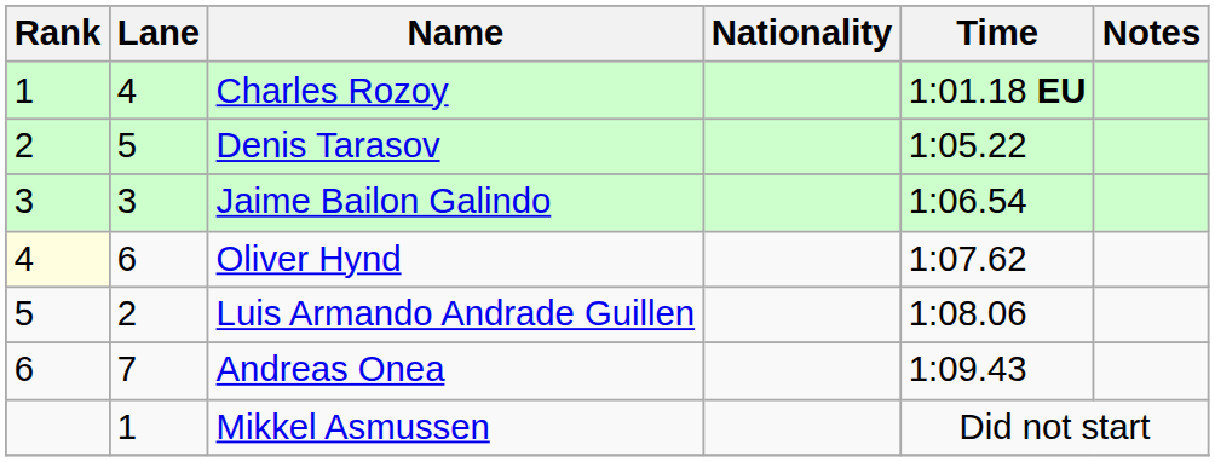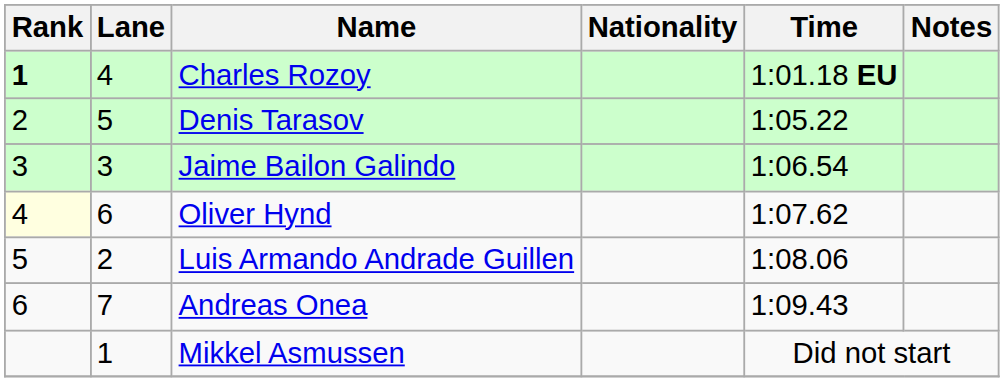Charles Rozoy | Rank: normal -> bold
